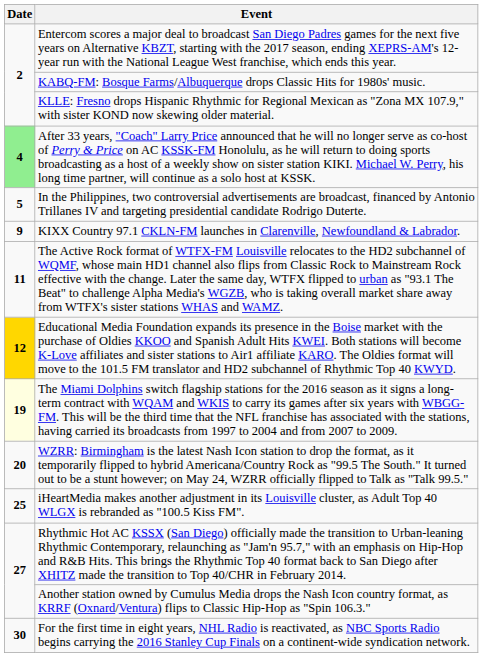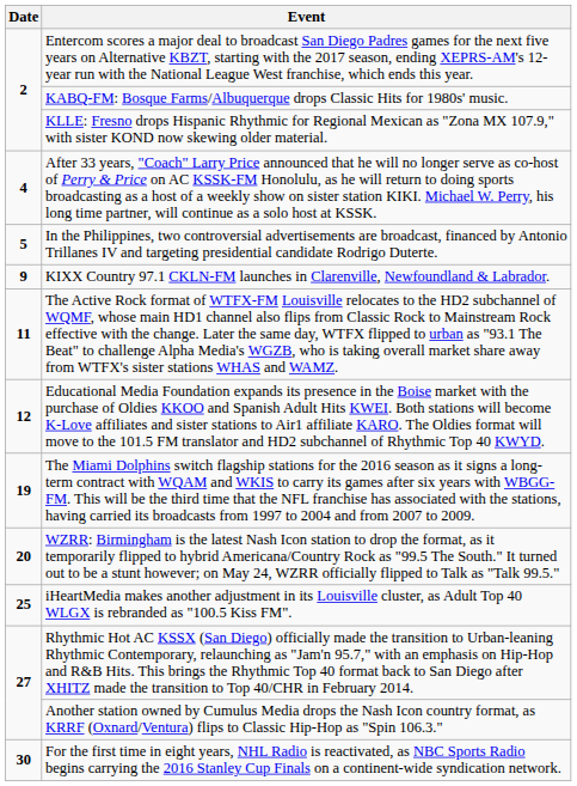row 5 | Date: lightgreen background -> no background
row 9 | Date: gold background -> no background
row 10 | Date: lightyellow background -> no background
